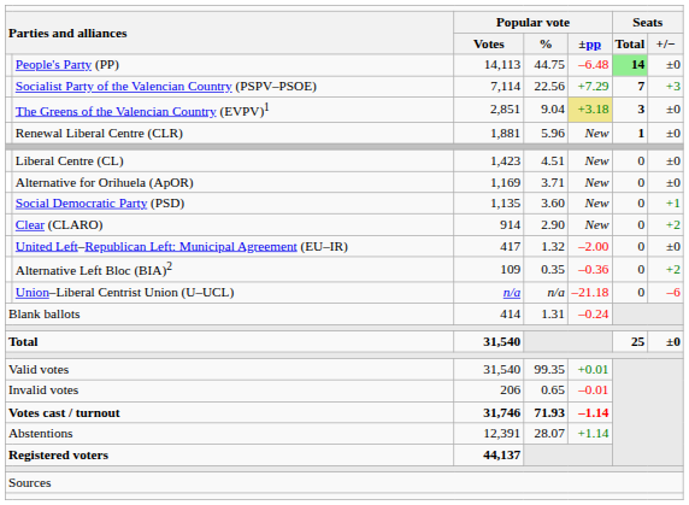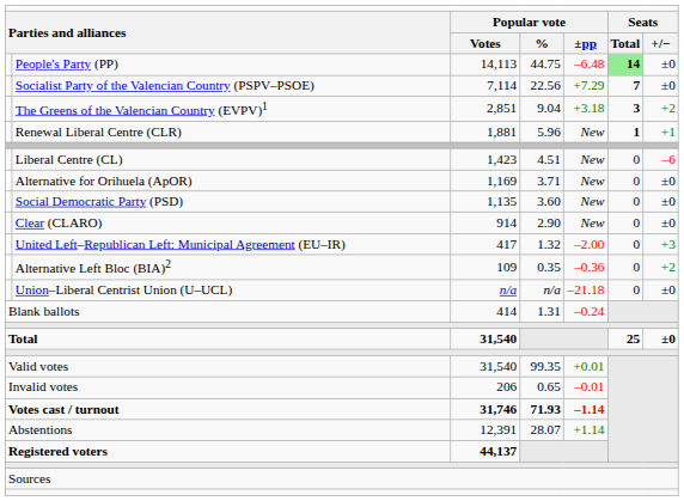Socialist Party of the Valencian Country (PSPV–PSOE) | column 7: +3 -> ±0
The Greens of the Valencian Country (EVPV)1 | column 5: khaki background -> no background
The Greens of the Valencian Country (EVPV)1 | column 7: ±0 -> +2
Renewal Liberal Centre (CLR) | column 7: ±0 -> +1
Liberal Centre (CL) | column 7: ±0 -> –6
Social Democratic Party (PSD) | column 7: +1 -> ±0
Clear (CLARO) | column 7: +2 -> ±0
United Left–Republican Left: Municipal Agreement (EU–IR) | column 7: ±0 -> +3
Union–Liberal Centrist Union (U–UCL) | column 7: –6 -> ±0
